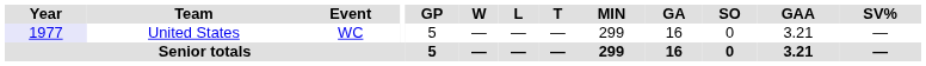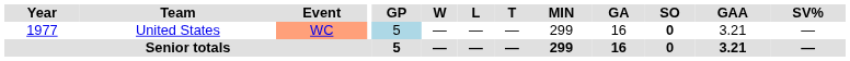United States | Year: lavender background -> no background
United States | Event: no background -> lightsalmon background
United States | GP: no background -> lightblue background
United States | SO: normal -> bold
